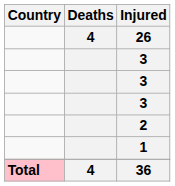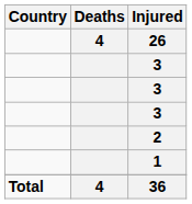36 | Country: pink background -> no background
